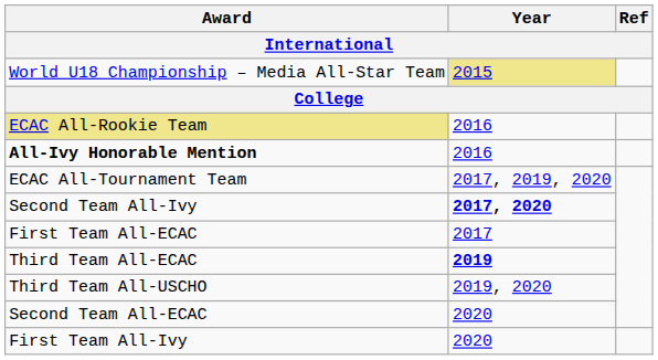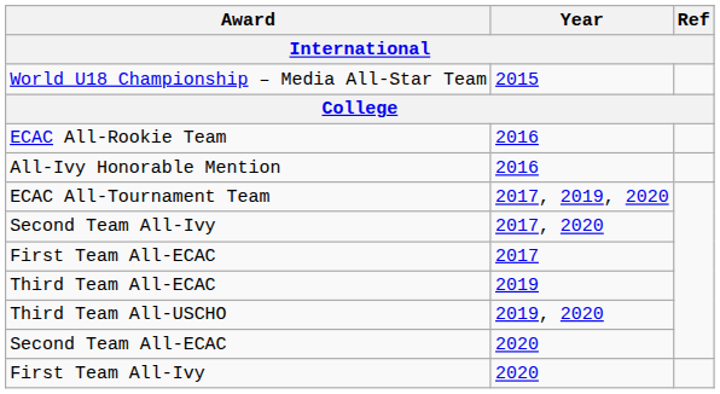row 3 | Year: khaki background -> no background
row 5 | Award: khaki background -> no background
row 6 | Award: bold -> normal
row 8 | Year: bold -> normal
row 10 | Year: bold -> normal
